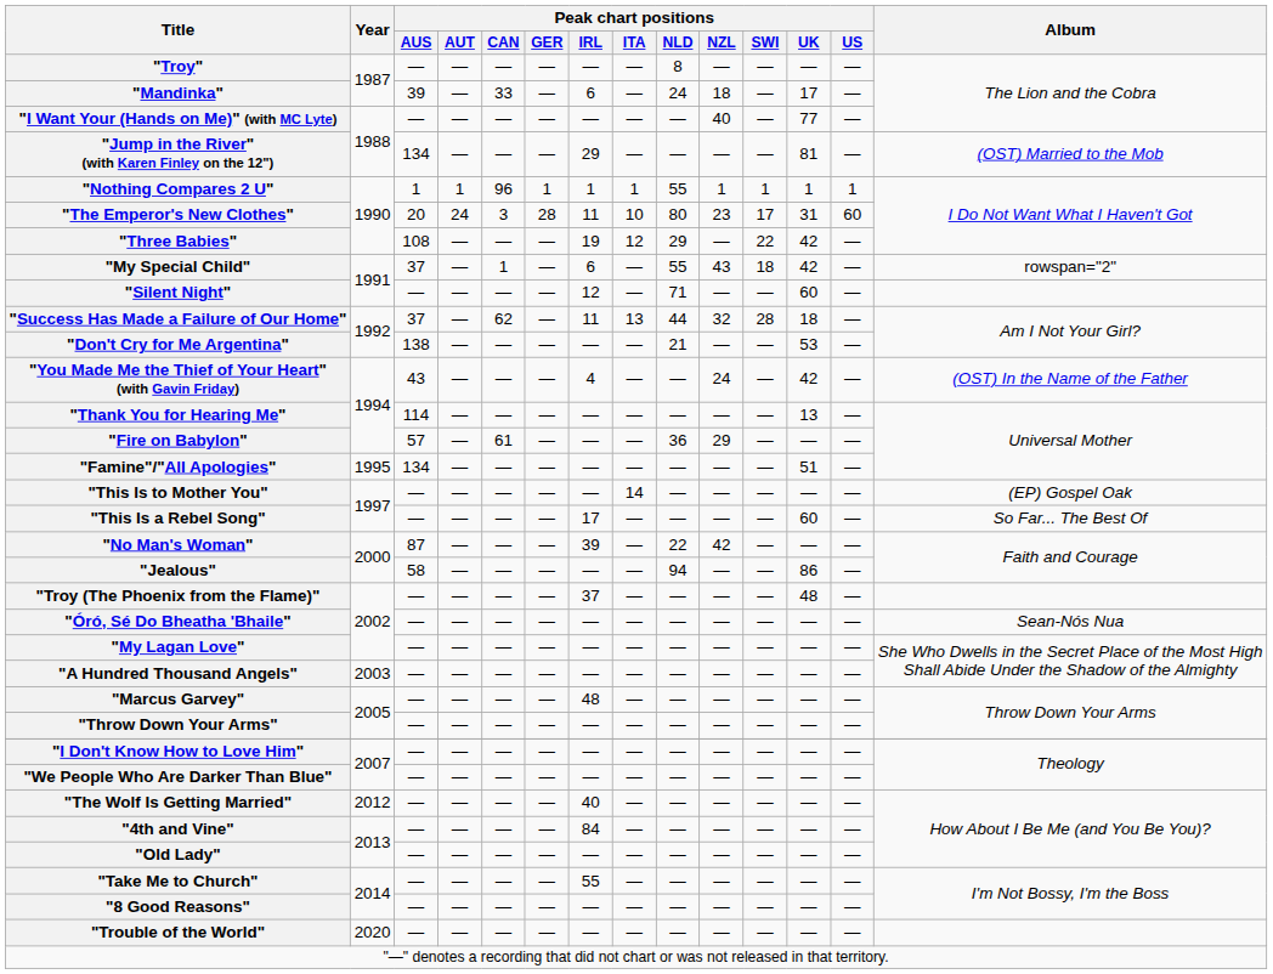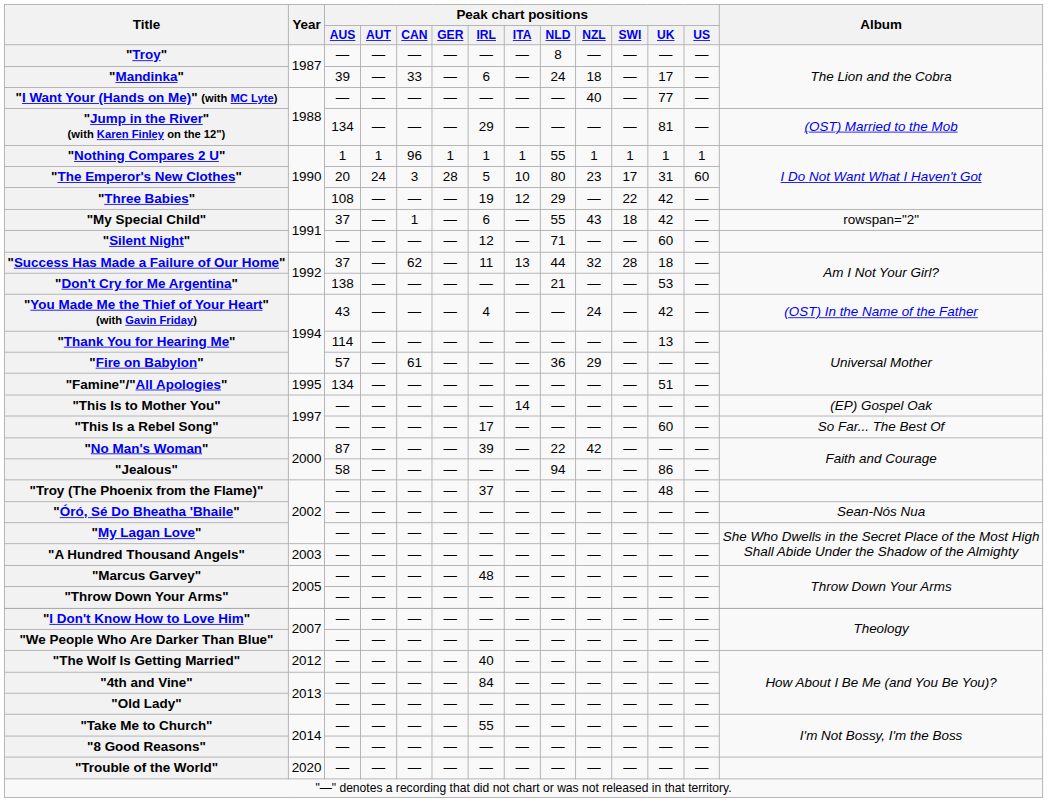"The Emperor's New Clothes" | Peak chart positions / IRL: 11 -> 5
